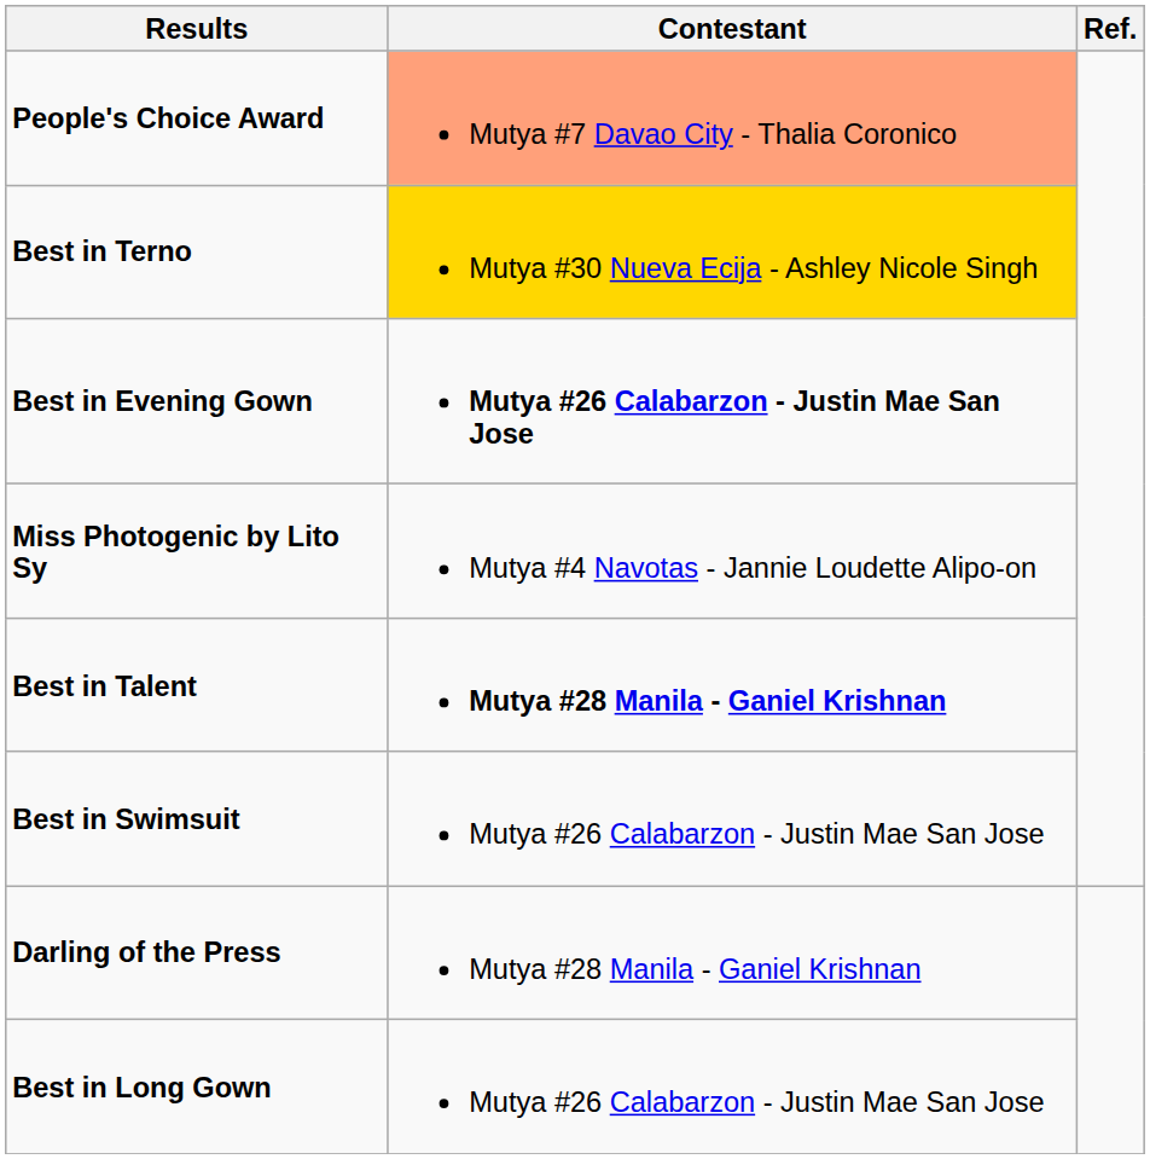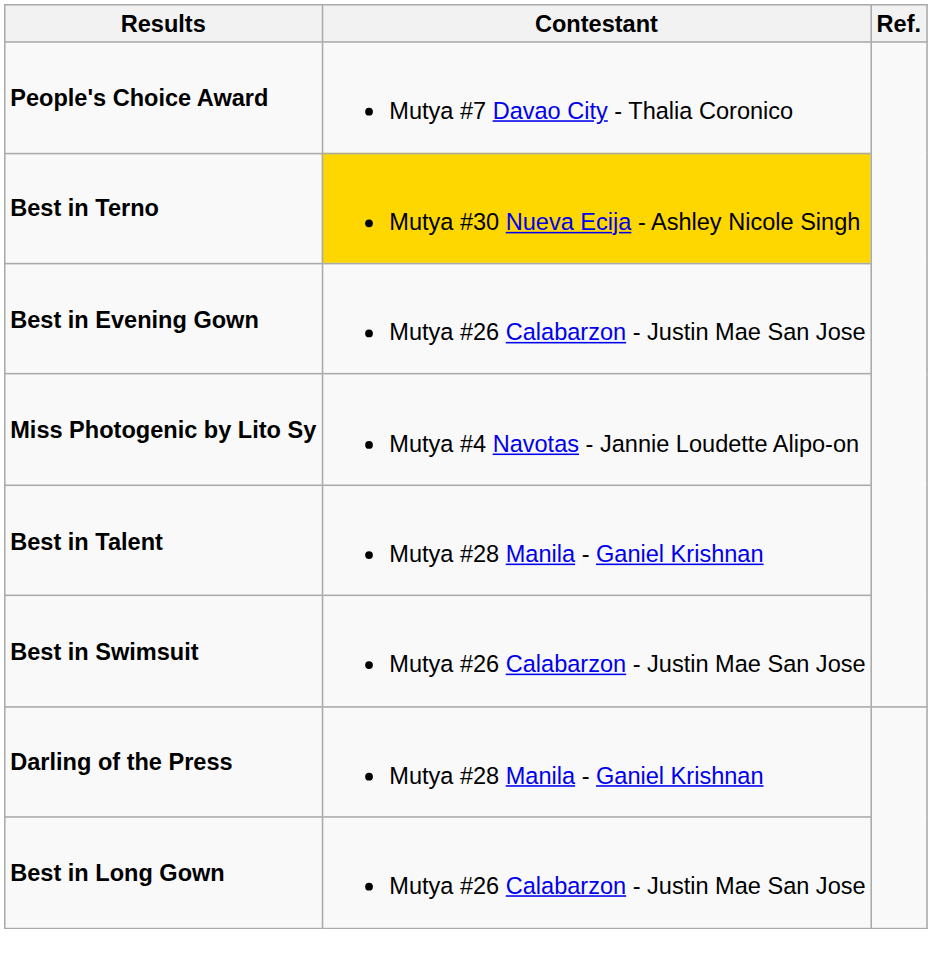People's Choice Award | Contestant: lightsalmon background -> no background
Best in Evening Gown | Contestant: bold -> normal
Best in Talent | Contestant: bold -> normal
